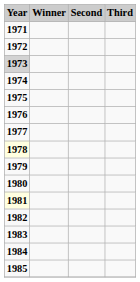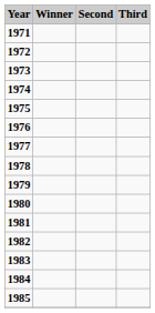1973 | Year: lightgrey background -> no background
1978 | Year: lightyellow background -> no background
1981 | Year: lightyellow background -> no background
